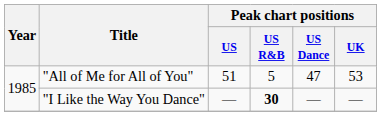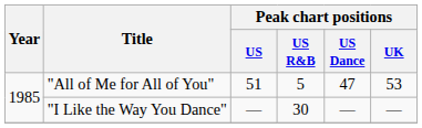"I Like the Way You Dance" | Peak chart positions / US R&B: bold -> normal
